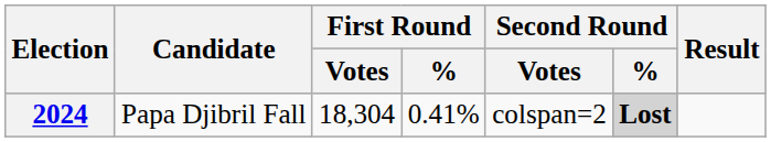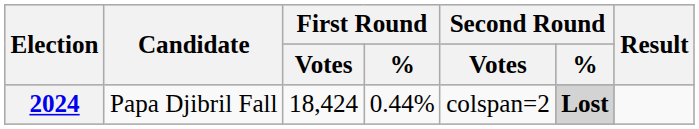2024 | First Round / Votes: 18,304 -> 18,424
2024 | First Round / %: 0.41% -> 0.44%
